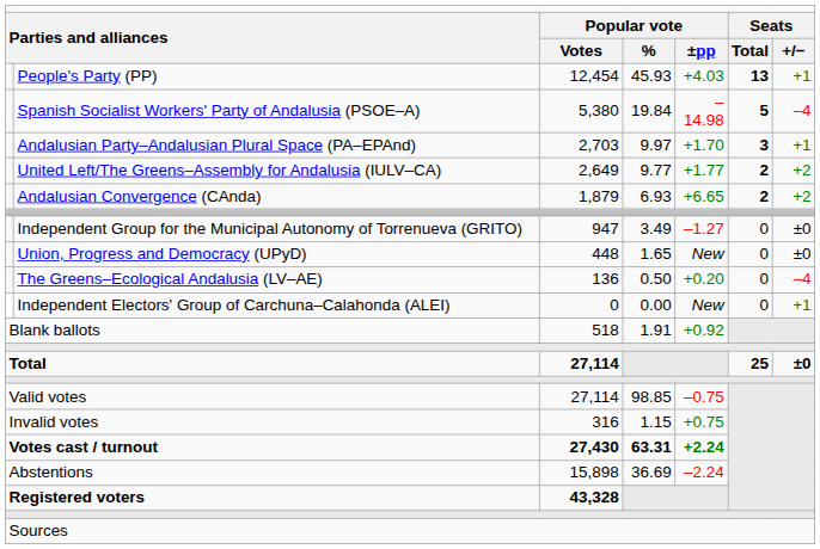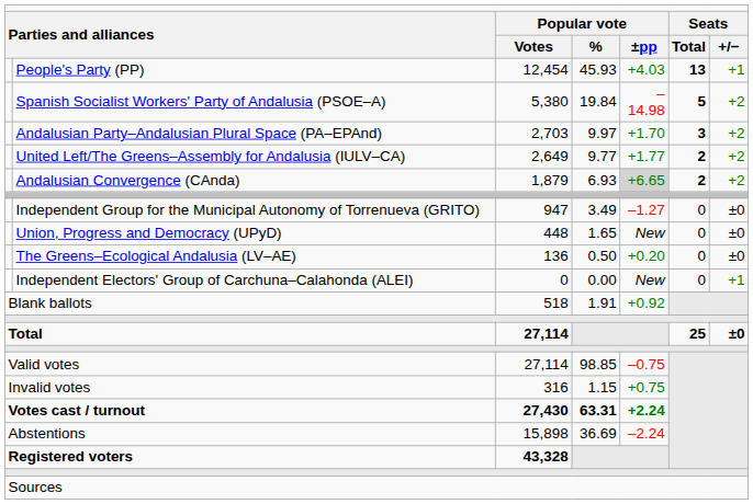Spanish Socialist Workers' Party of Andalusia (PSOE–A) | column 7: –4 -> +2
Andalusian Party–Andalusian Plural Space (PA–EPAnd) | column 7: +1 -> +2
Andalusian Convergence (CAnda) | column 5: no background -> lightgrey background
The Greens–Ecological Andalusia (LV–AE) | column 7: –4 -> ±0
